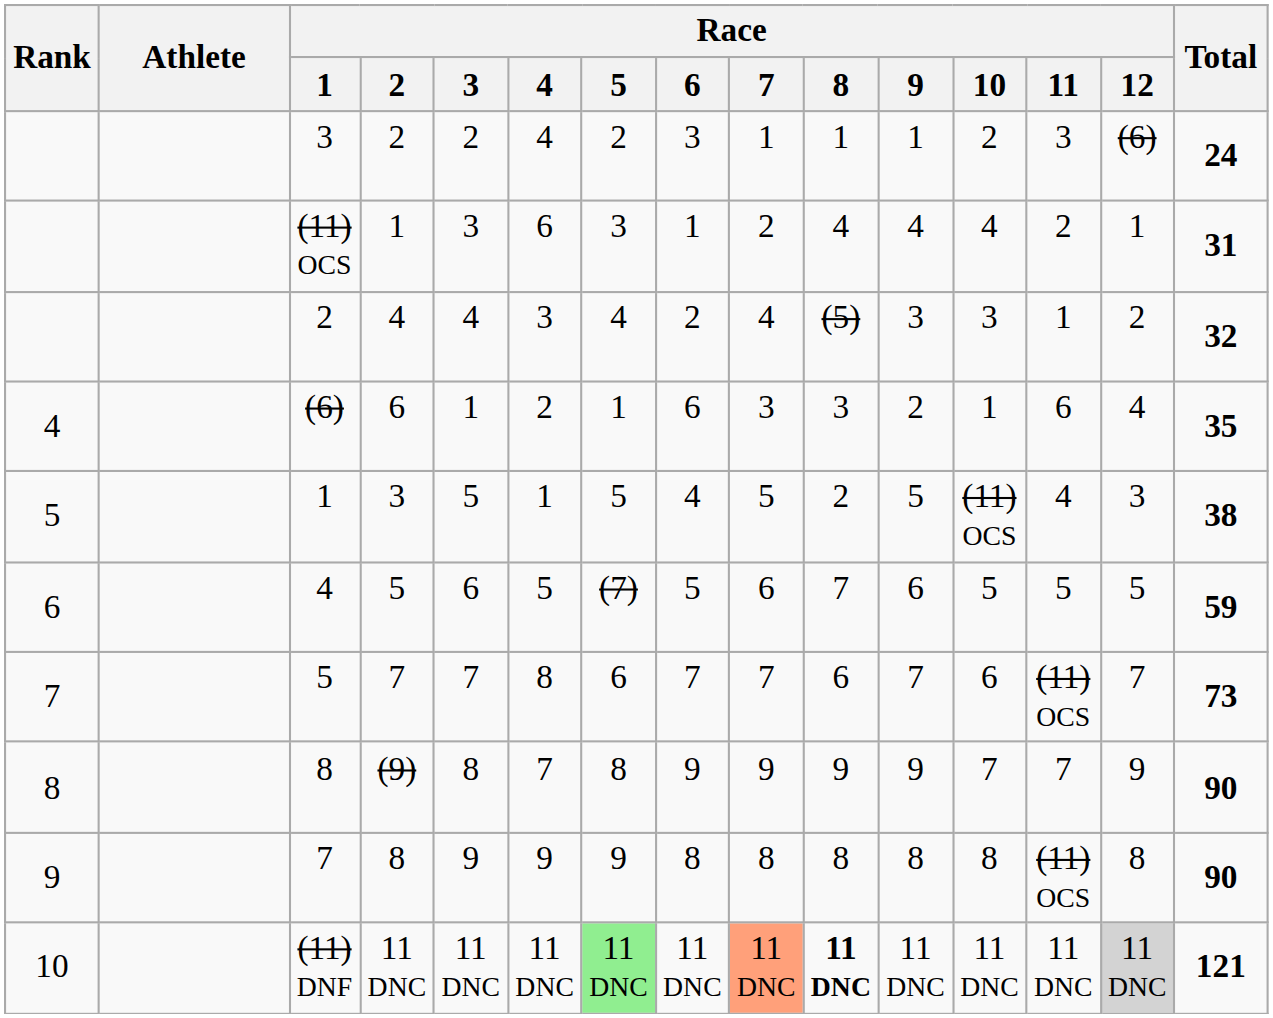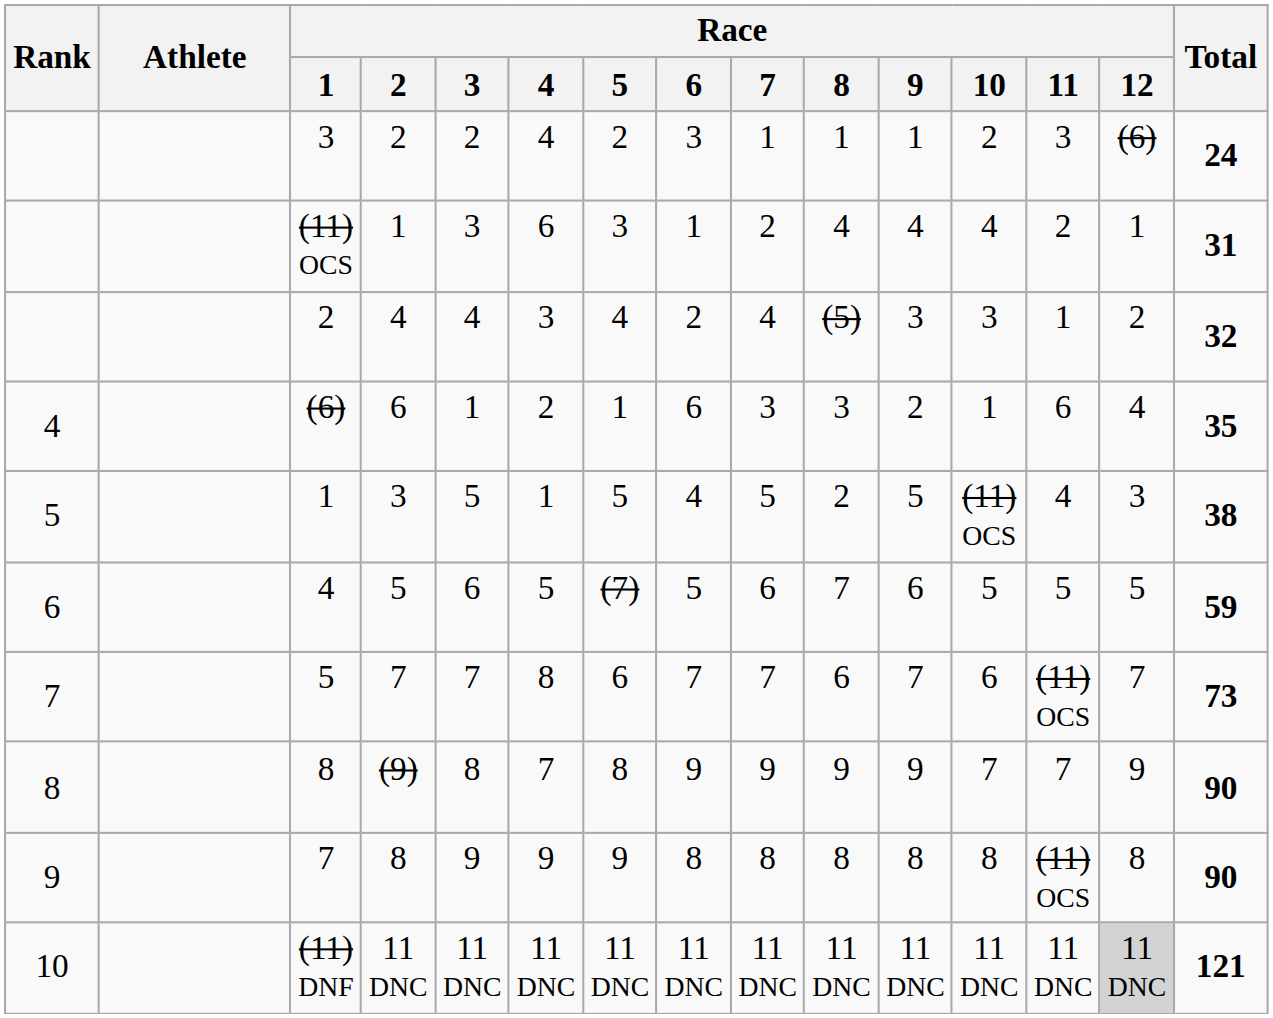(11) DNF | Race / 5: lightgreen background -> no background
(11) DNF | Race / 7: lightsalmon background -> no background
(11) DNF | Race / 8: bold -> normal
